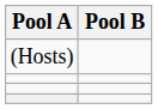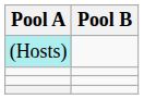row 2 | Pool A: no background -> paleturquoise background
